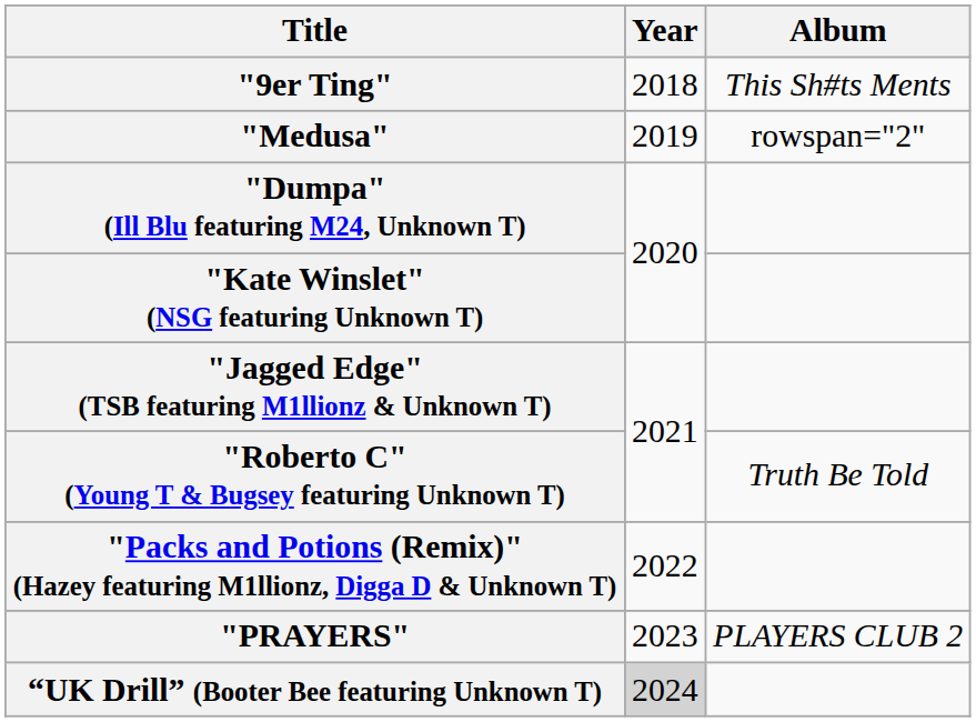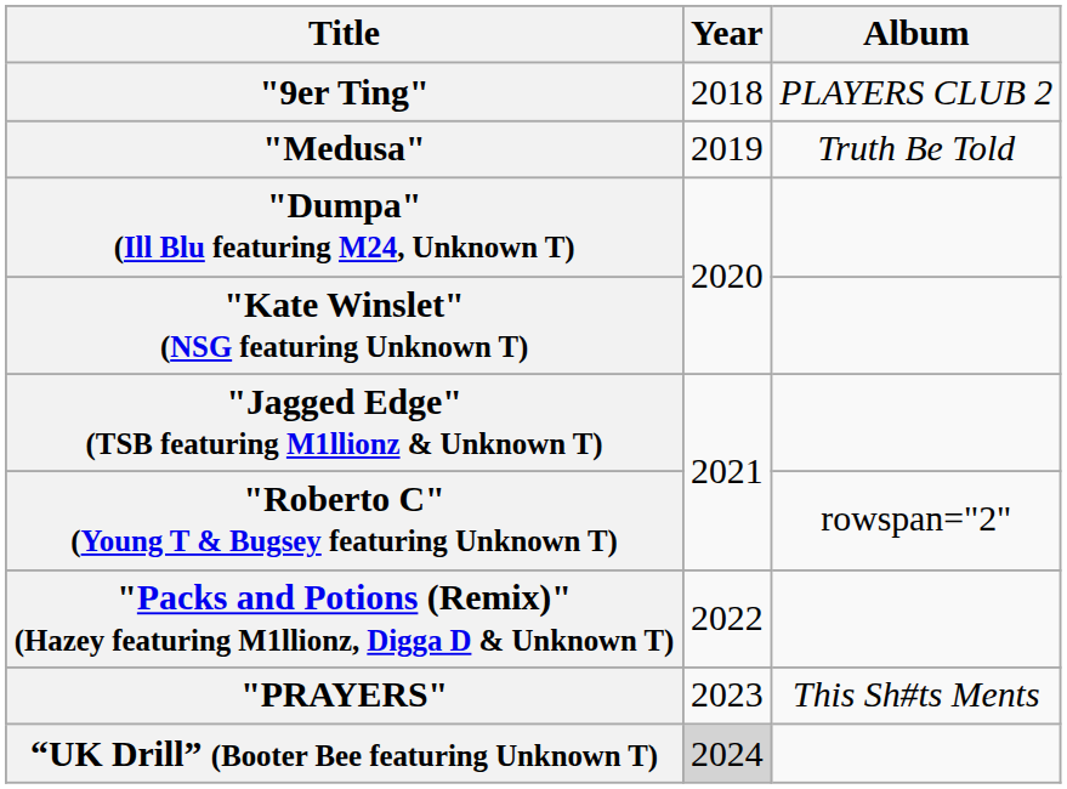"9er Ting" | Album: This Sh#ts Ments -> PLAYERS CLUB 2
"Medusa" | Album: rowspan="2" -> Truth Be Told
"Roberto C" (Young T & Bugsey featuring Unknown T) | Album: Truth Be Told -> rowspan="2"
"PRAYERS" | Album: PLAYERS CLUB 2 -> This Sh#ts Ments
